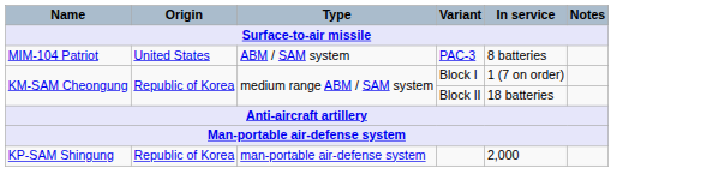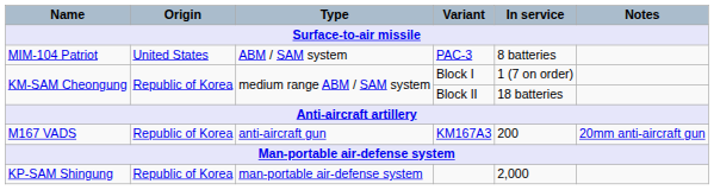+ row: M167 VADS | Republic of Korea | anti-aircraft gun | KM167A3 | 200 | 20mm anti-aircraft gun
